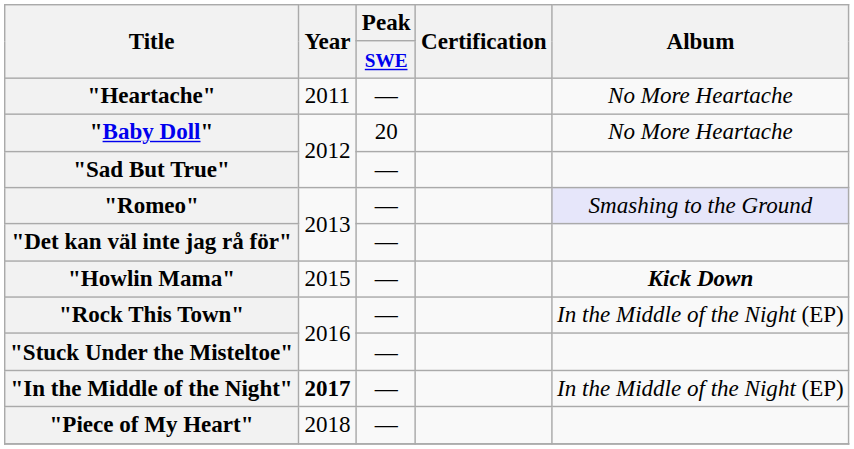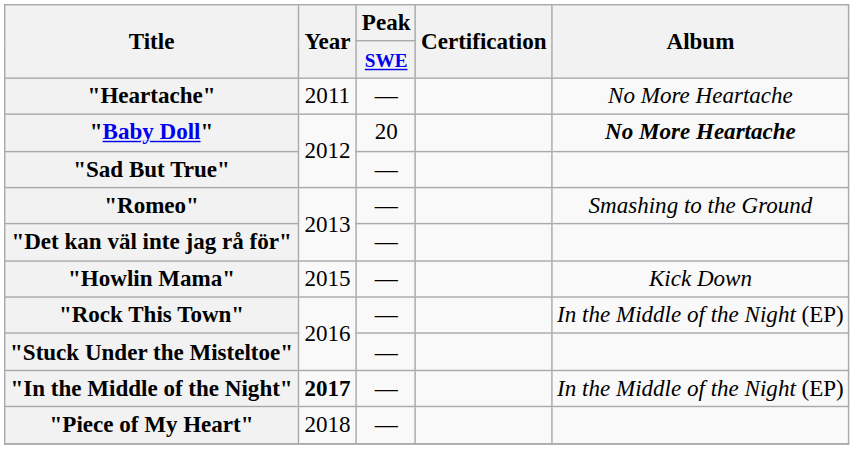"Baby Doll" | Album: normal -> bold
"Romeo" | Album: lavender background -> no background
"Howlin Mama" | Album: bold -> normal
